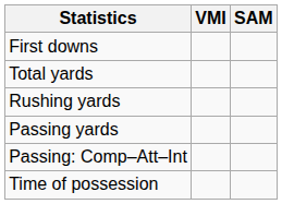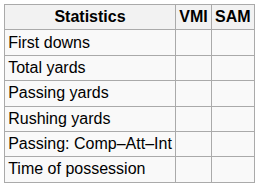rows swapped: Rushing yards <-> Passing yards
